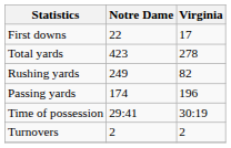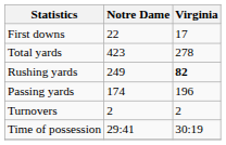Rushing yards | Virginia: normal -> bold
rows swapped: Turnovers <-> Time of possession
